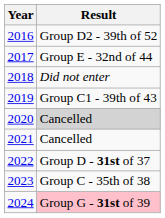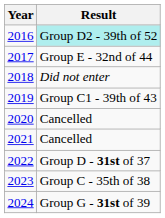2016 | Result: no background -> paleturquoise background
2020 | Result: lightgrey background -> no background
2024 | Result: pink background -> no background
